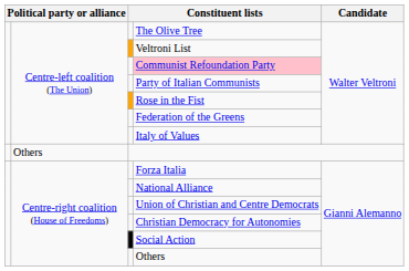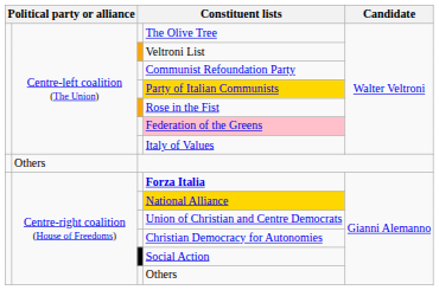Communist Refoundation Party | column 4: pink background -> no background
Party of Italian Communists | column 4: no background -> gold background
Federation of the Greens | column 4: no background -> pink background
Forza Italia | column 4: normal -> bold
National Alliance | column 4: no background -> gold background
